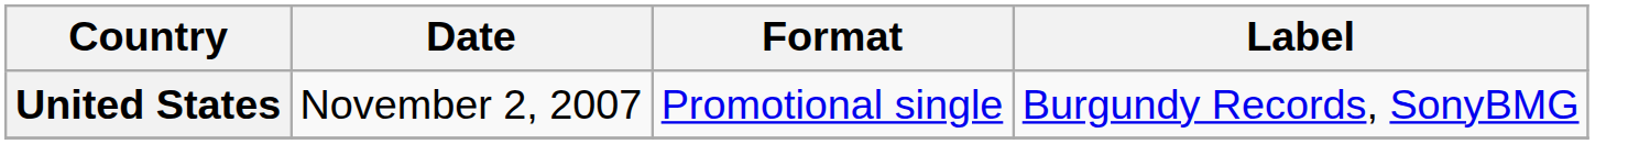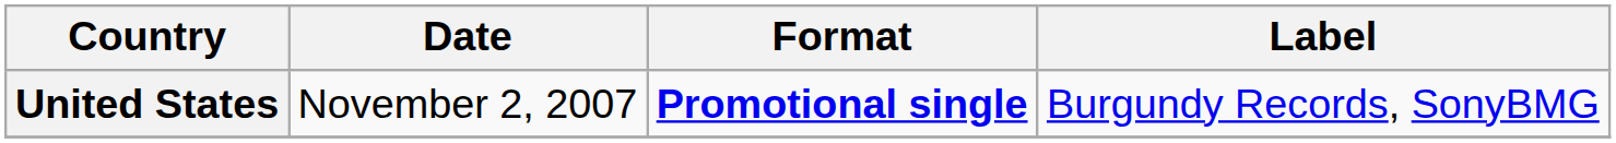United States | Format: normal -> bold
